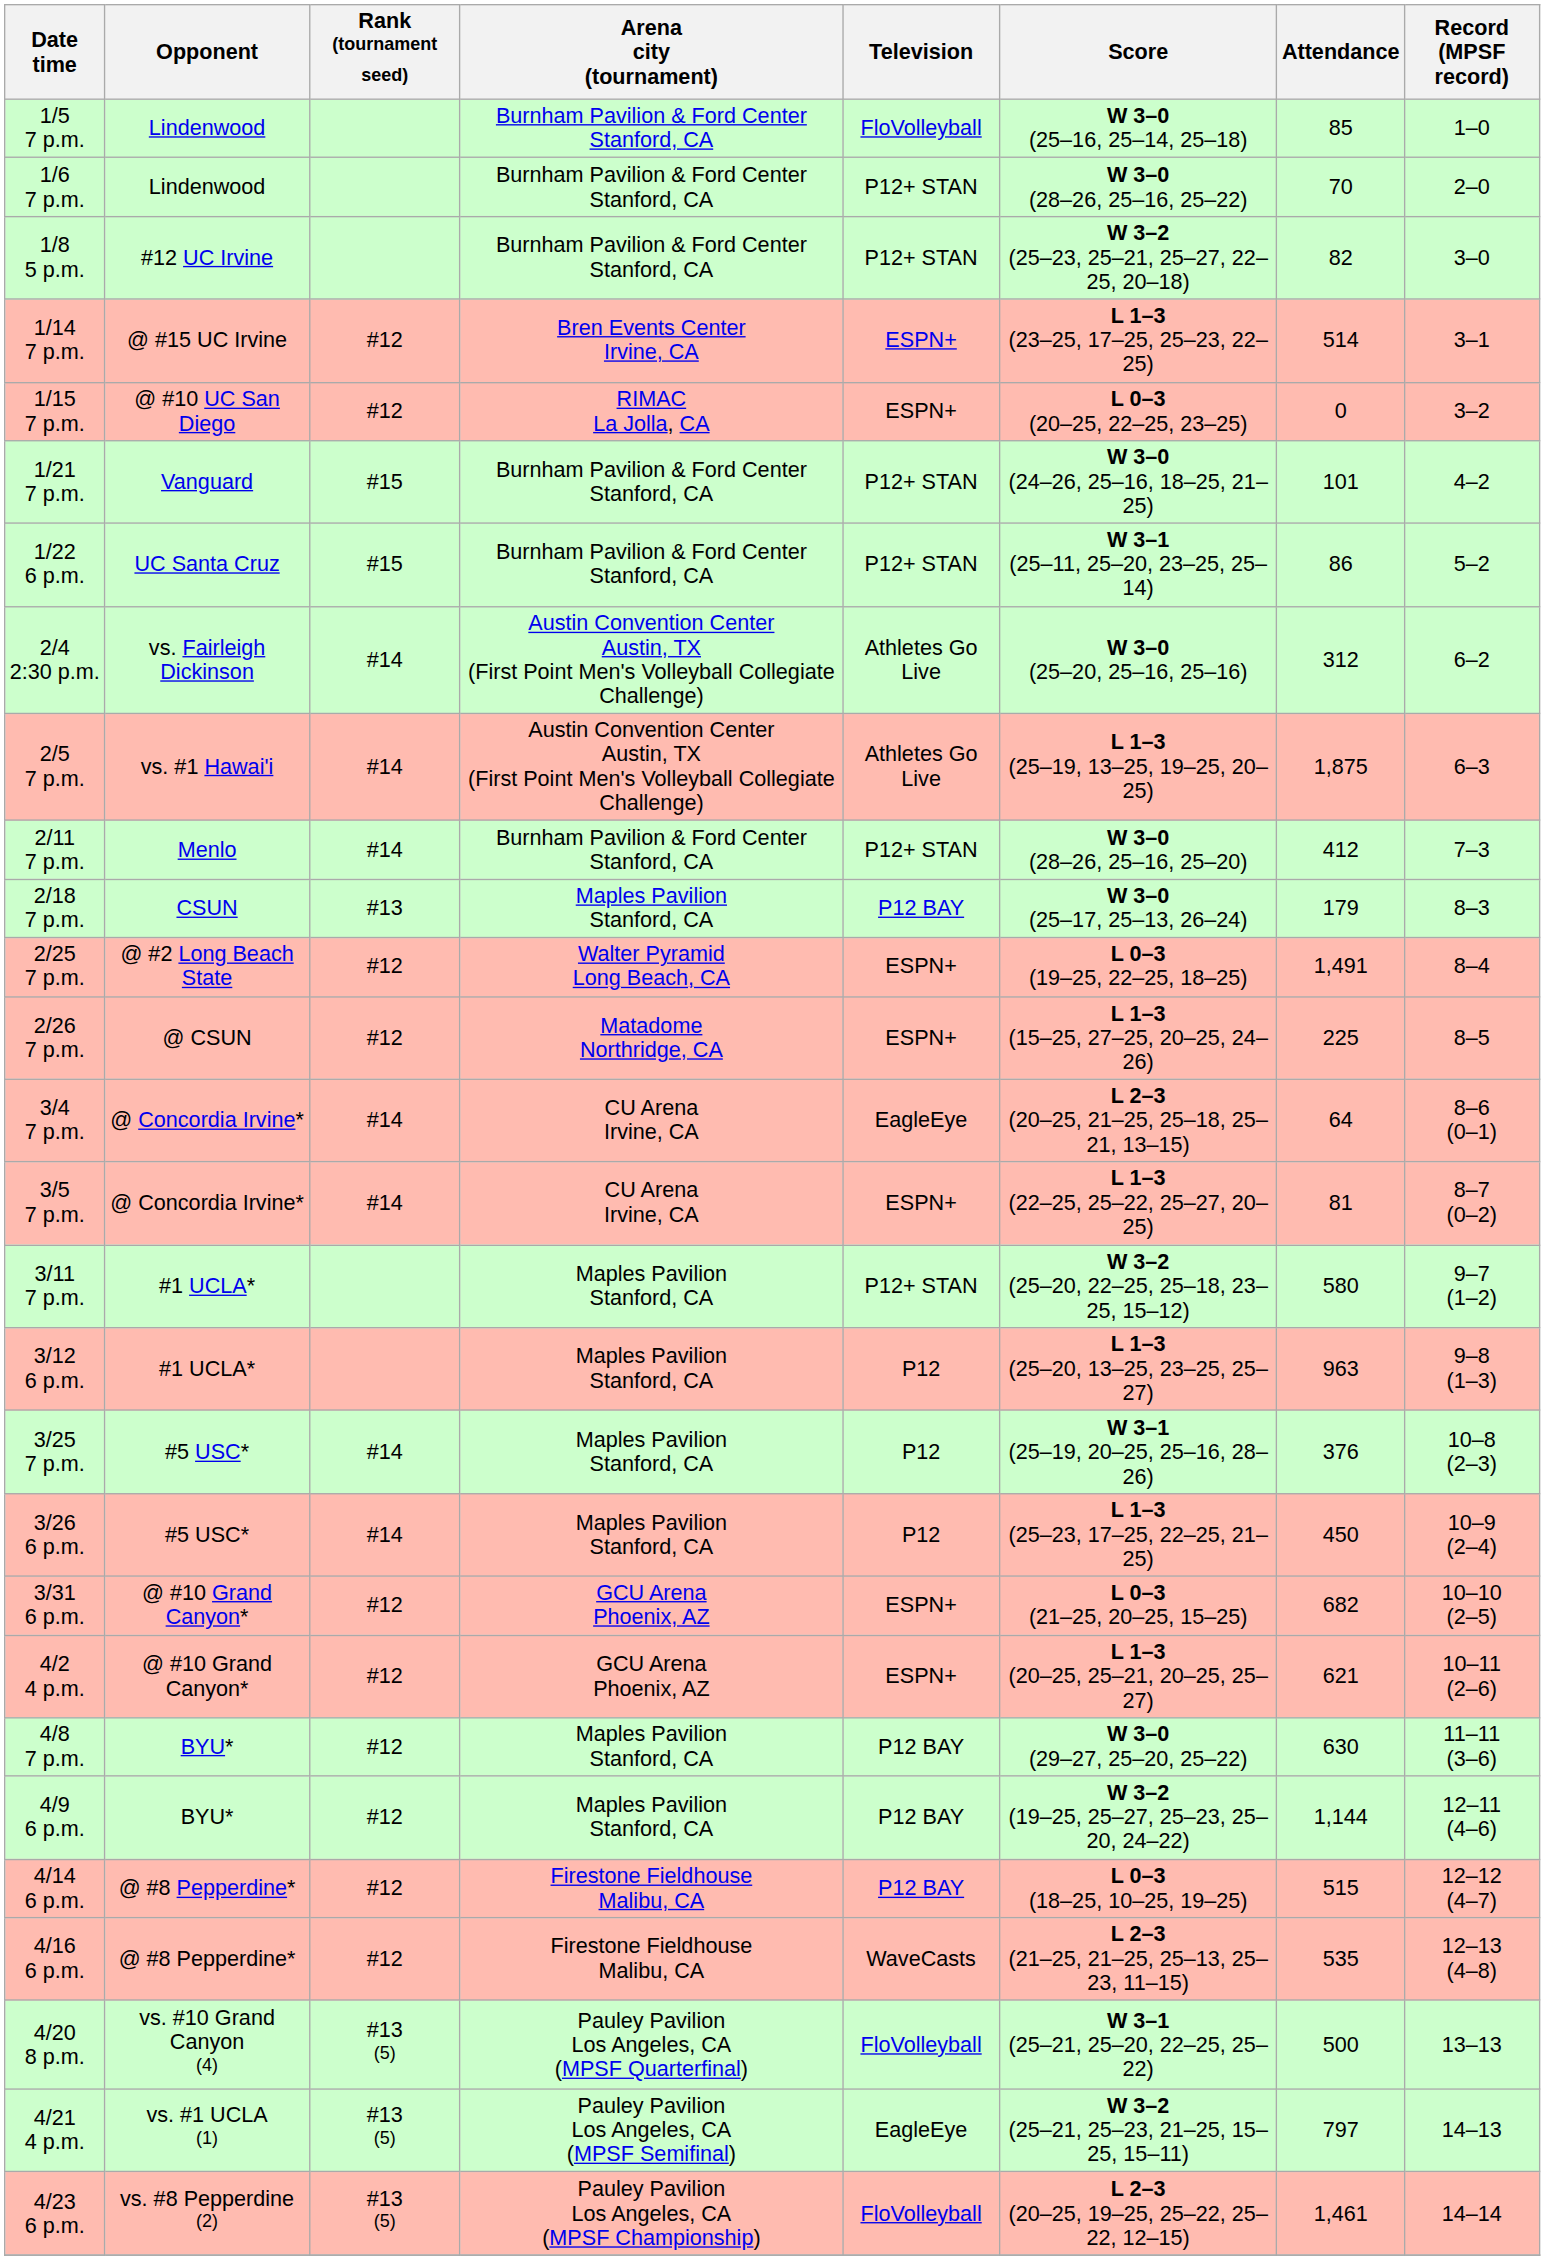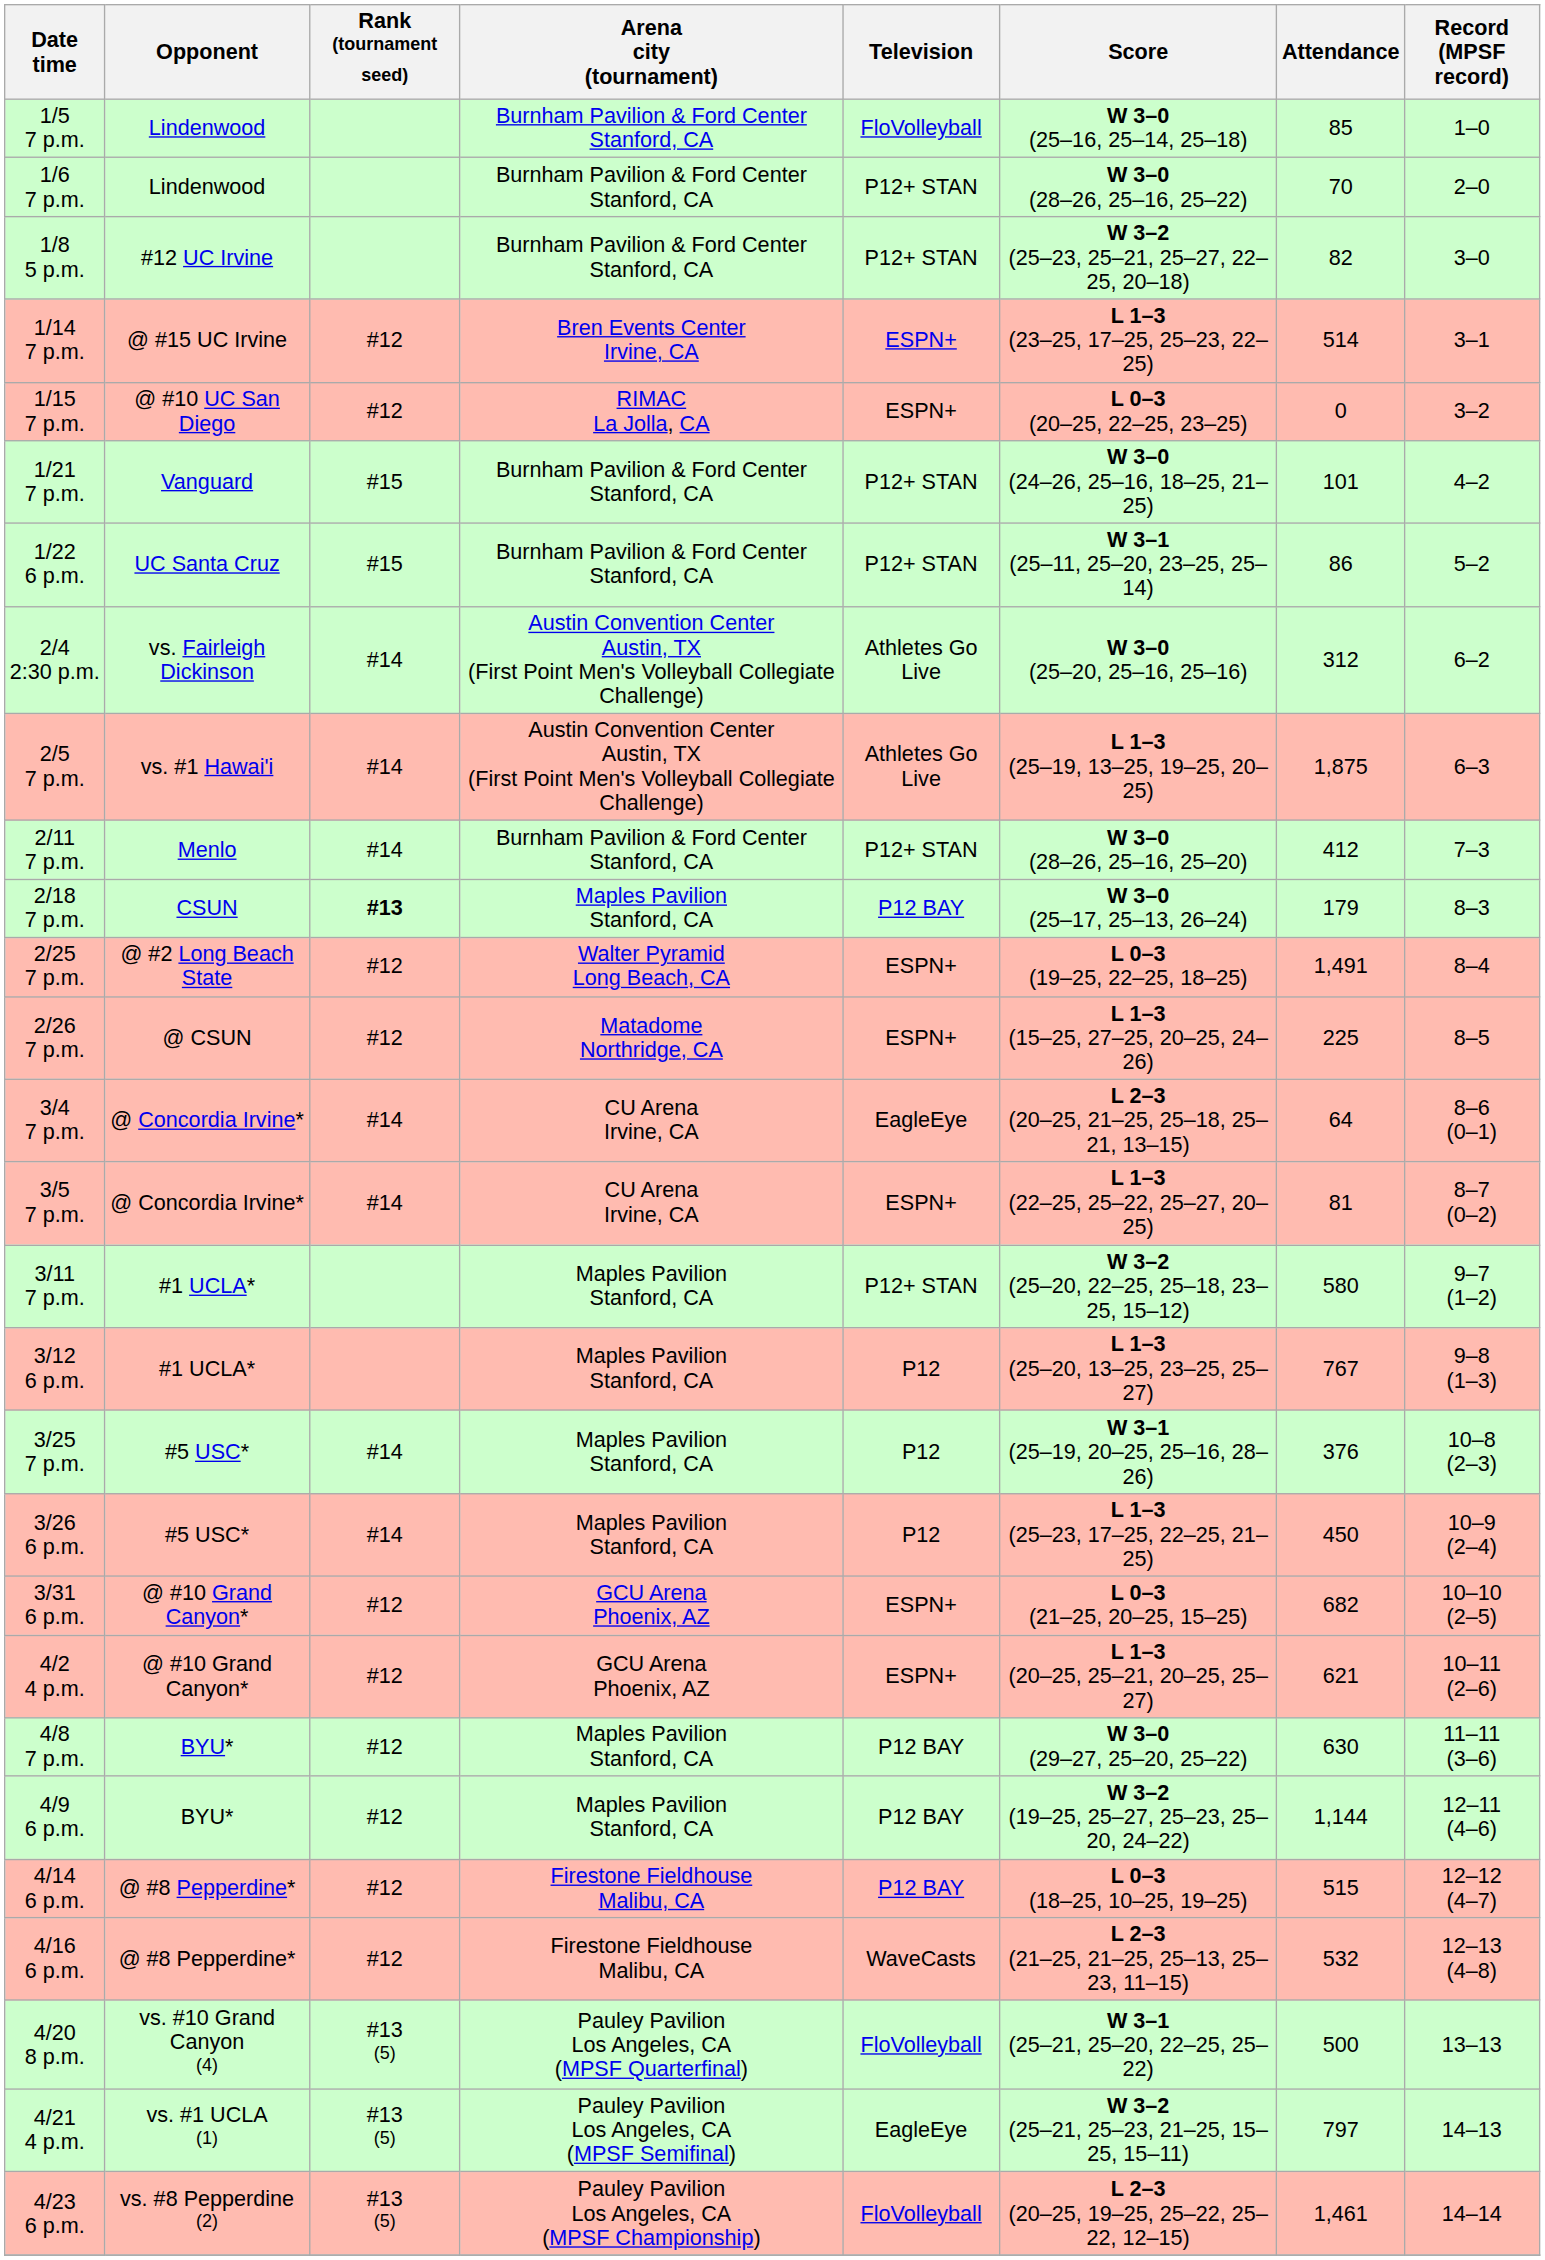2/18 7 p.m. | Rank (tournament seed): normal -> bold
3/12 6 p.m. | Attendance: 963 -> 767
4/16 6 p.m. | Attendance: 535 -> 532
